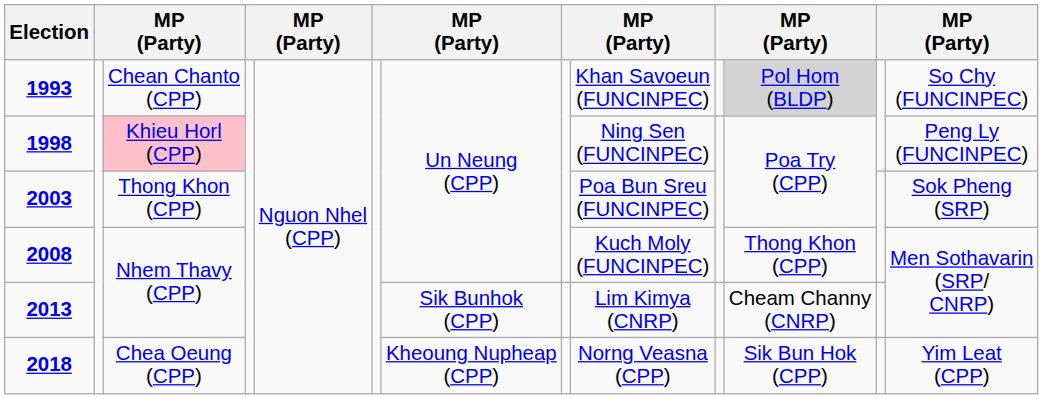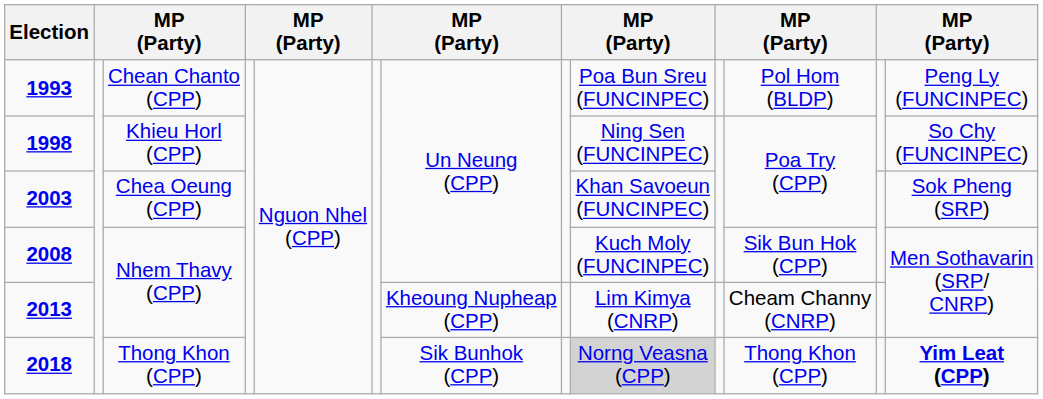1993 | column 9: Khan Savoeun (FUNCINPEC) -> Poa Bun Sreu (FUNCINPEC)
1993 | column 11: lightgrey background -> no background
1993 | column 13: So Chy (FUNCINPEC) -> Peng Ly (FUNCINPEC)
1998 | column 3: pink background -> no background
1998 | column 13: Peng Ly (FUNCINPEC) -> So Chy (FUNCINPEC)
2003 | column 3: Thong Khon (CPP) -> Chea Oeung (CPP)
2003 | column 9: Poa Bun Sreu (FUNCINPEC) -> Khan Savoeun (FUNCINPEC)
2008 | column 11: Thong Khon (CPP) -> Sik Bun Hok (CPP)
2013 | column 7: Sik Bunhok (CPP) -> Kheoung Nupheap (CPP)
2018 | column 3: Chea Oeung (CPP) -> Thong Khon (CPP)
2018 | column 7: Kheoung Nupheap (CPP) -> Sik Bunhok (CPP)
2018 | column 9: no background -> lightgrey background
2018 | column 11: Sik Bun Hok (CPP) -> Thong Khon (CPP)
2018 | column 13: normal -> bold
